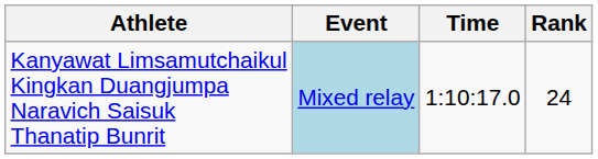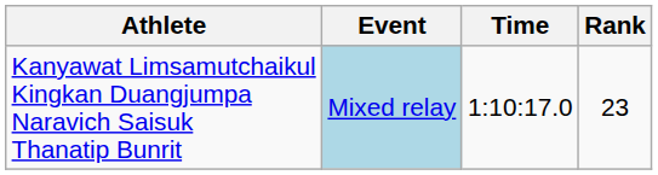row 2 | Rank: 24 -> 23
